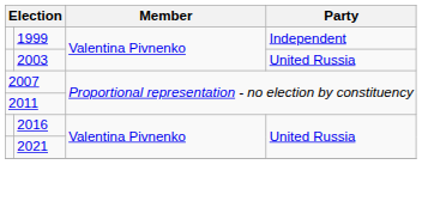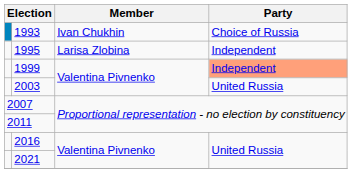+ row: 1993 | Ivan Chukhin | Choice of Russia
+ row: 1995 | Larisa Zlobina | Independent
1999 | Party: no background -> lightsalmon background
